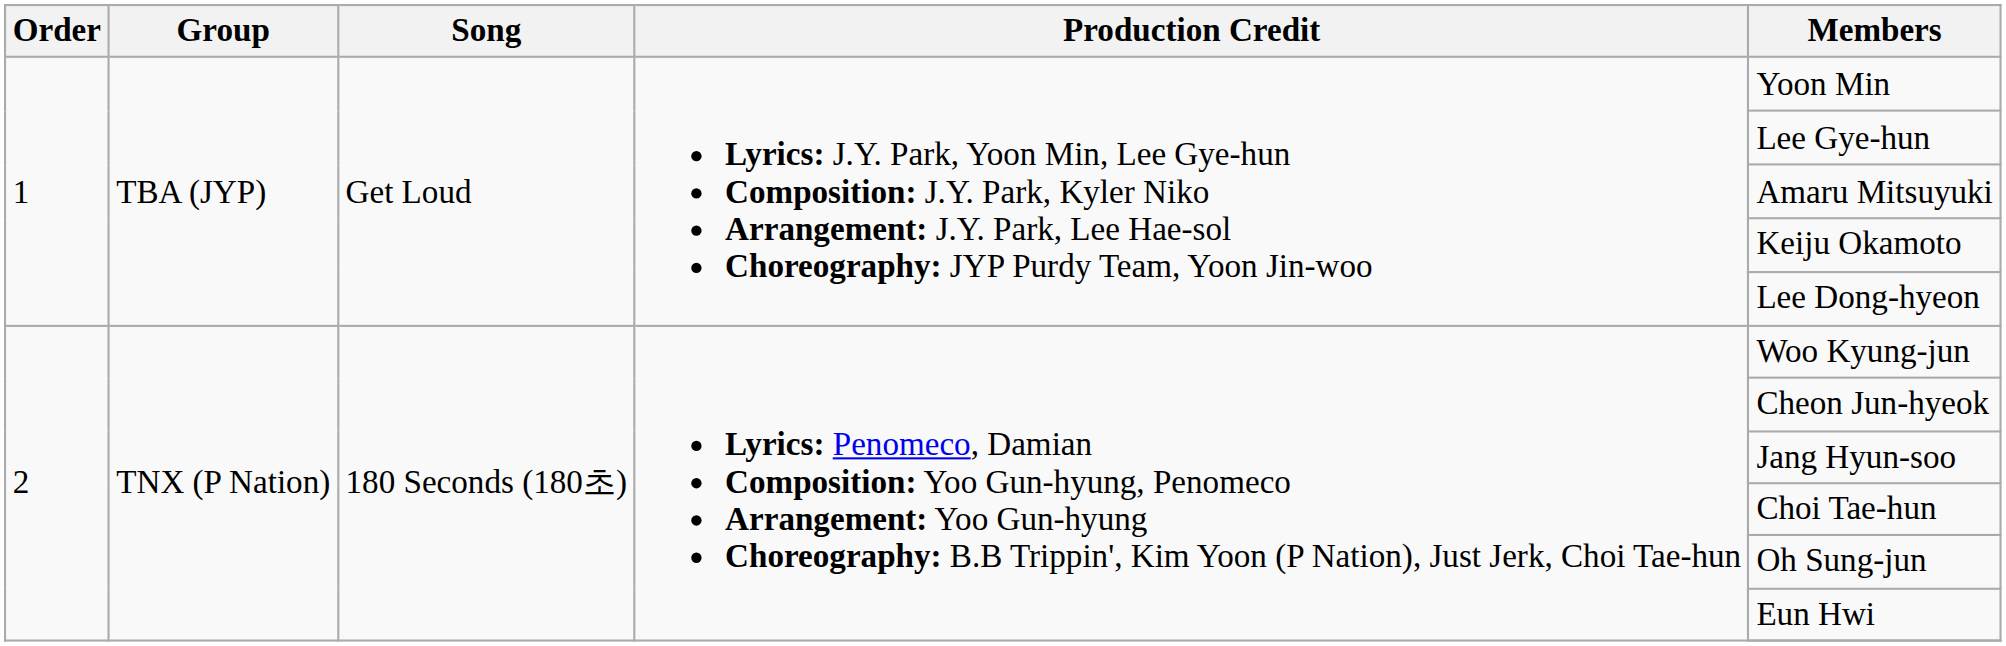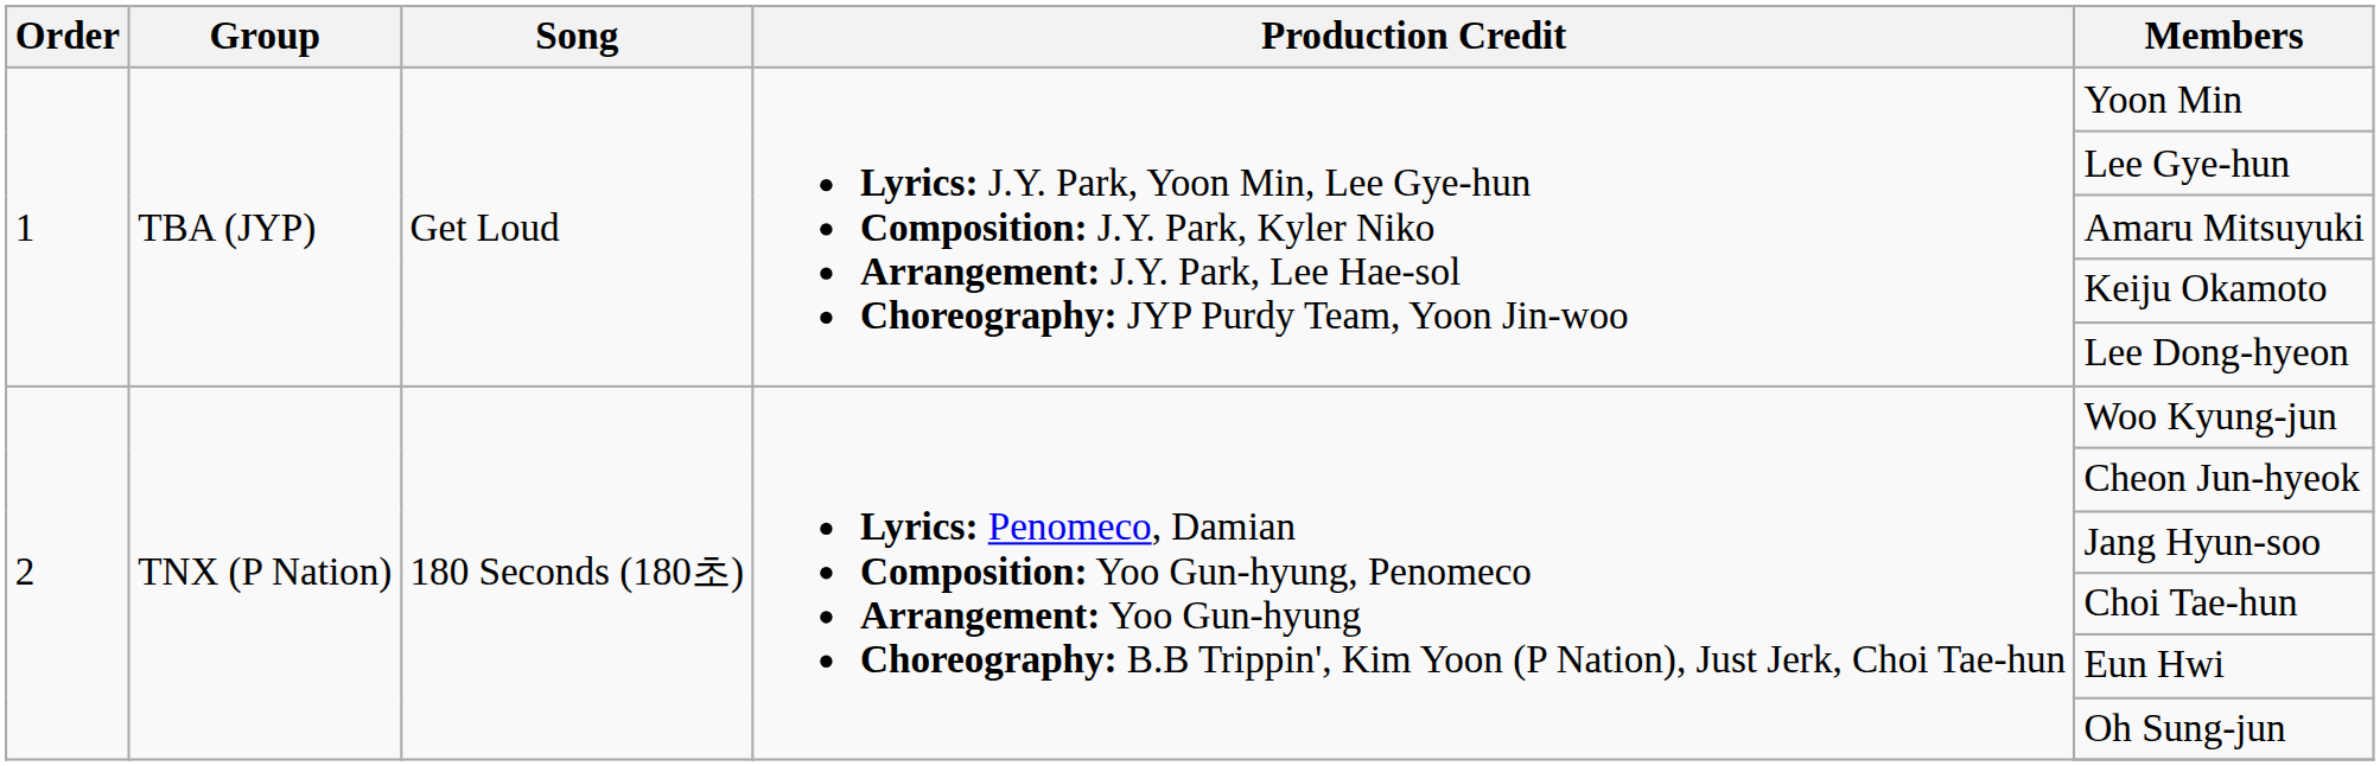row 11 | Members: Oh Sung-jun -> Eun Hwi
row 12 | Members: Eun Hwi -> Oh Sung-jun
